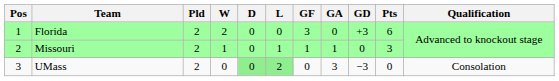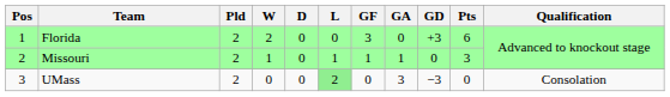UMass | D: lightgreen background -> no background
